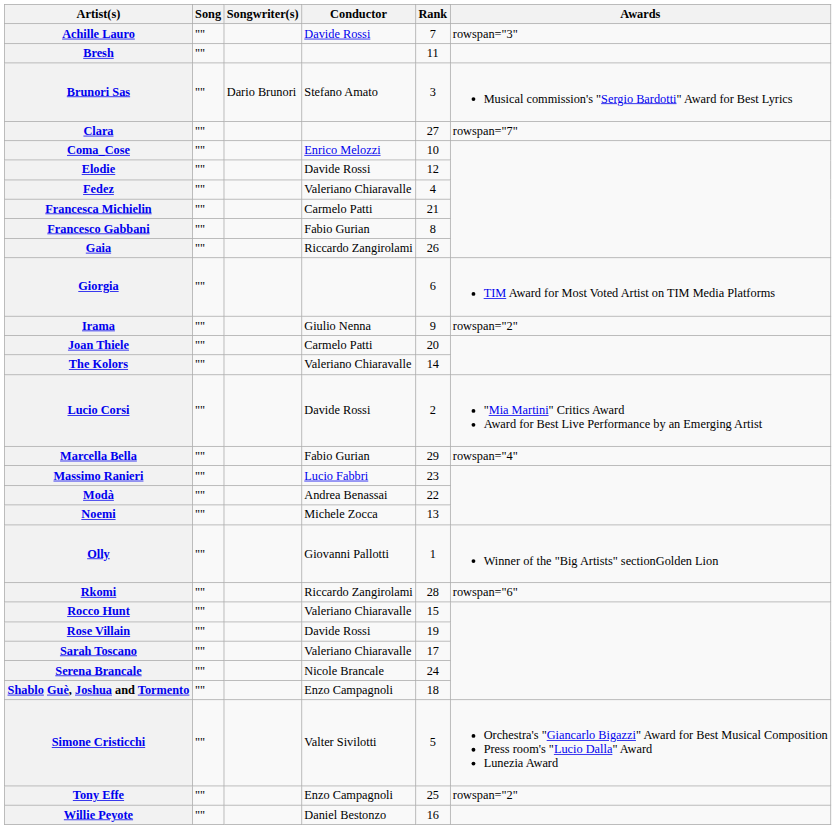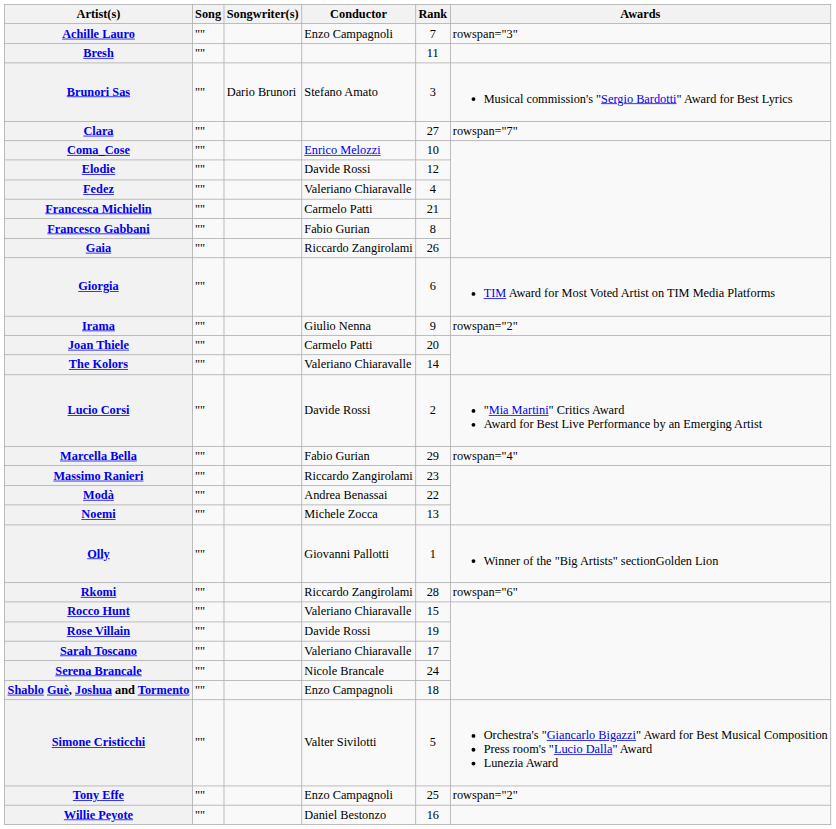Achille Lauro | Conductor: Davide Rossi -> Enzo Campagnoli
Massimo Ranieri | Conductor: Lucio Fabbri -> Riccardo Zangirolami
